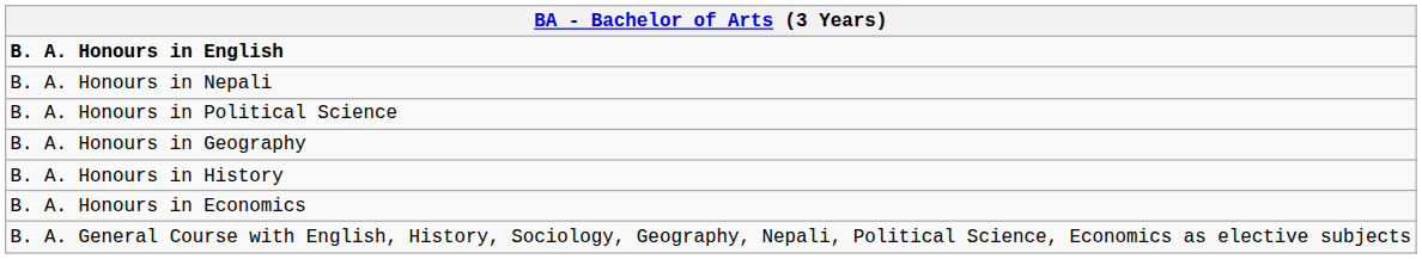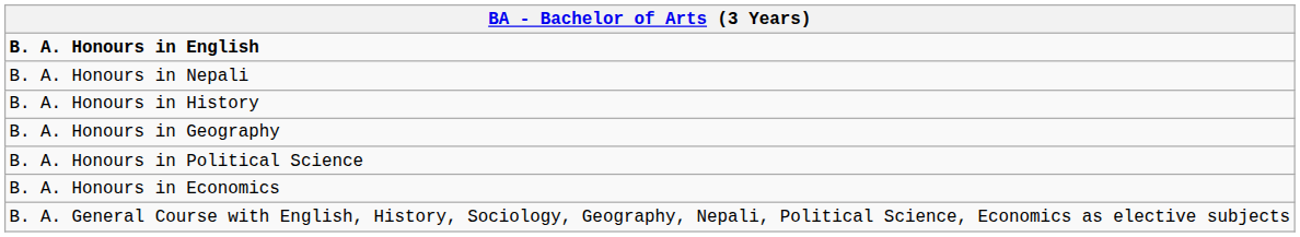row 4 | column 1: B. A. Honours in Political Science -> B. A. Honours in History
row 6 | column 1: B. A. Honours in History -> B. A. Honours in Political Science
